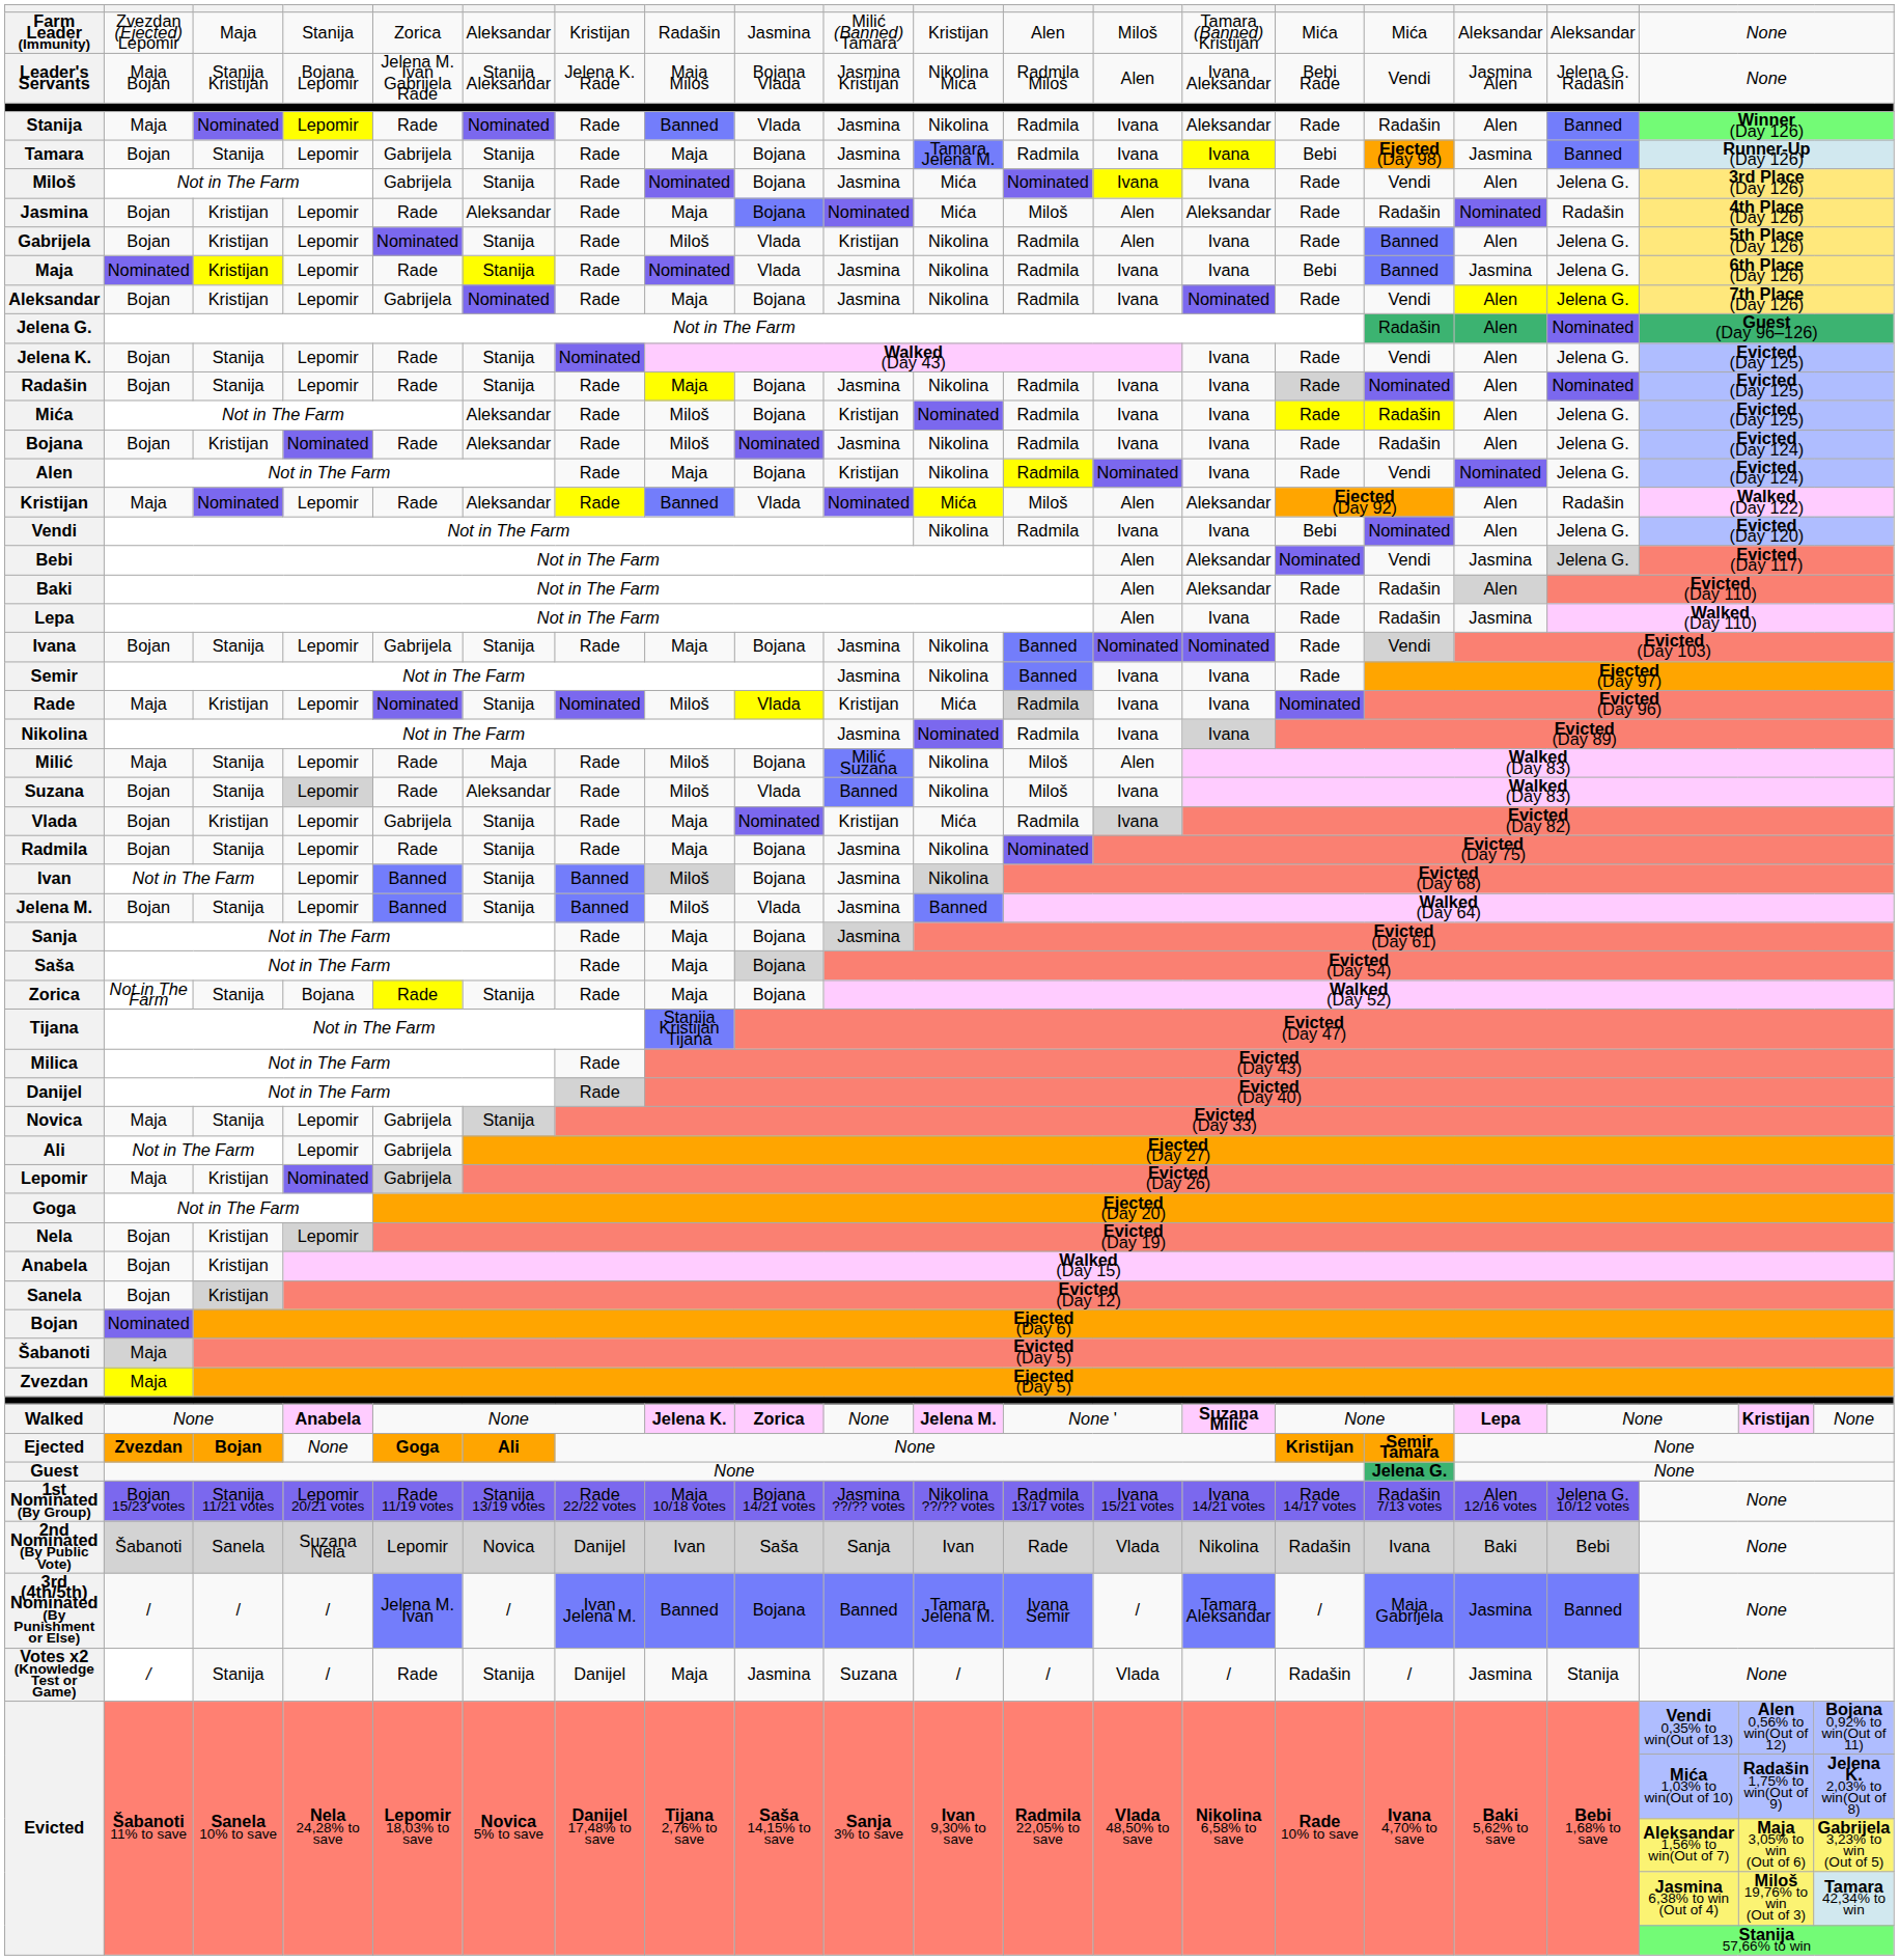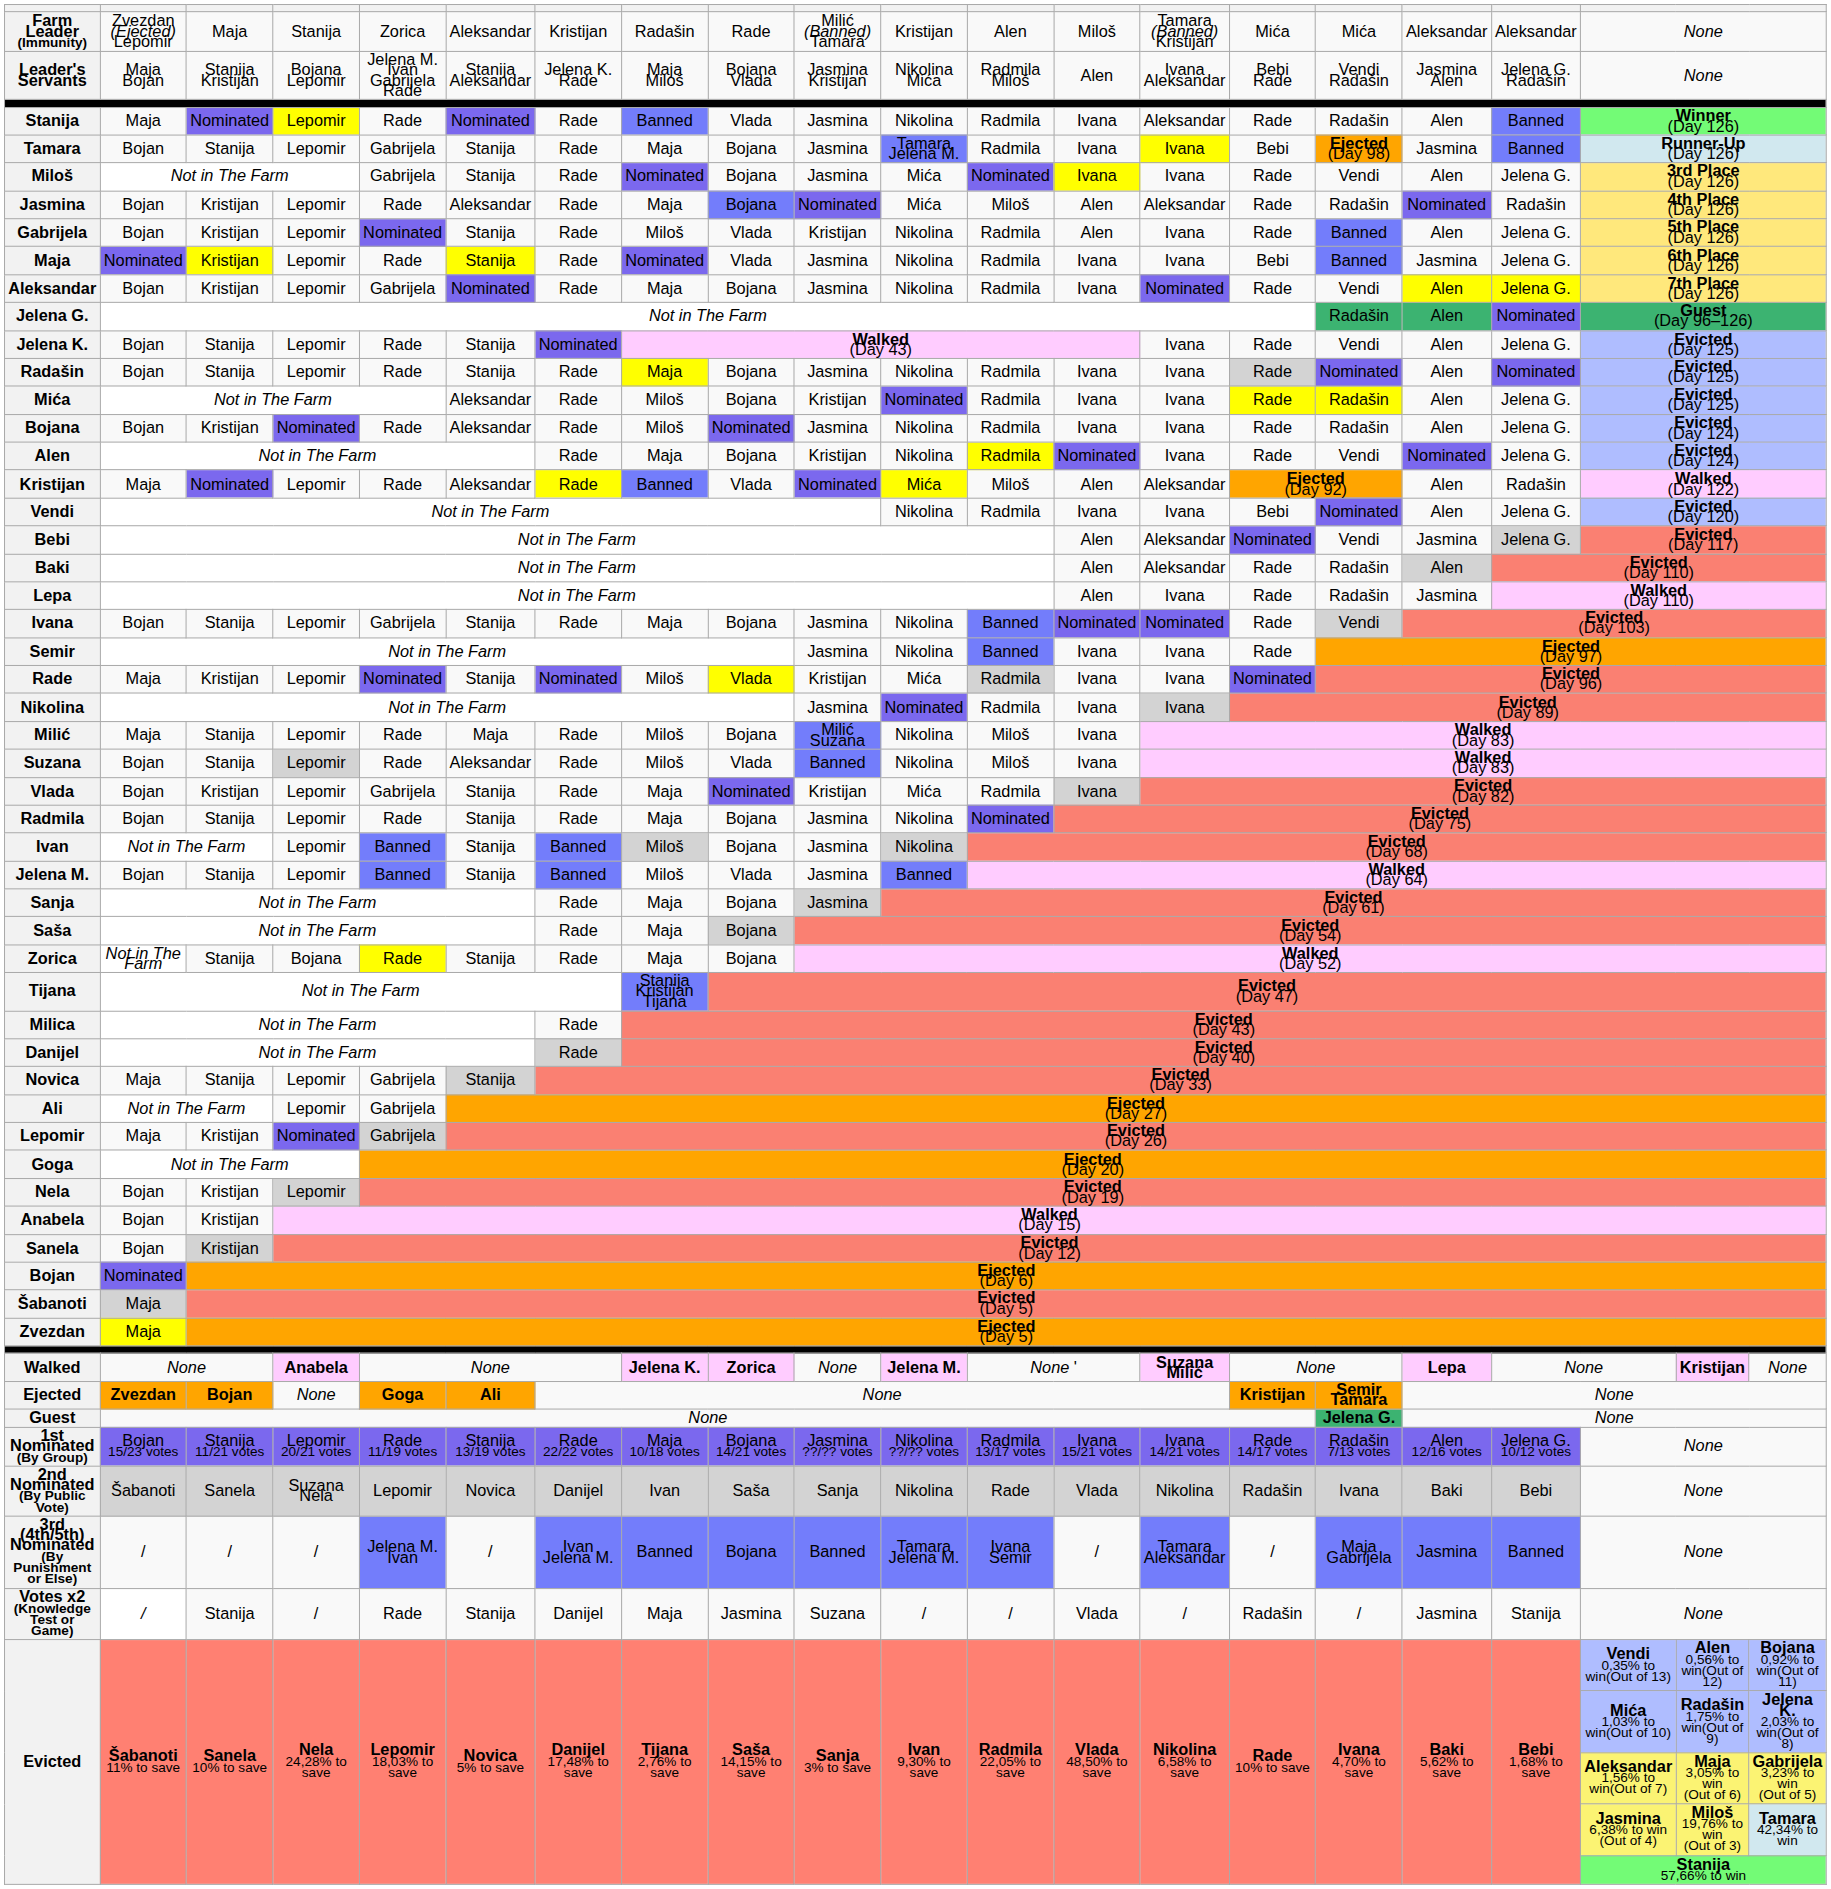Farm Leader (Immunity) | column 9: Jasmina -> Rade
Leader's Servants | column 16: Vendi -> Vendi Radašin
Milić | column 13: Alen -> Ivana
2nd Nominated (By Public Vote) | column 11: Ivan -> Nikolina
